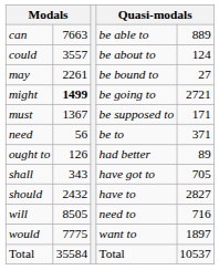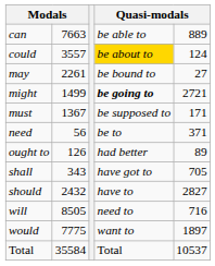could | column 4: no background -> gold background
might | column 2: bold -> normal
might | column 4: normal -> bold
